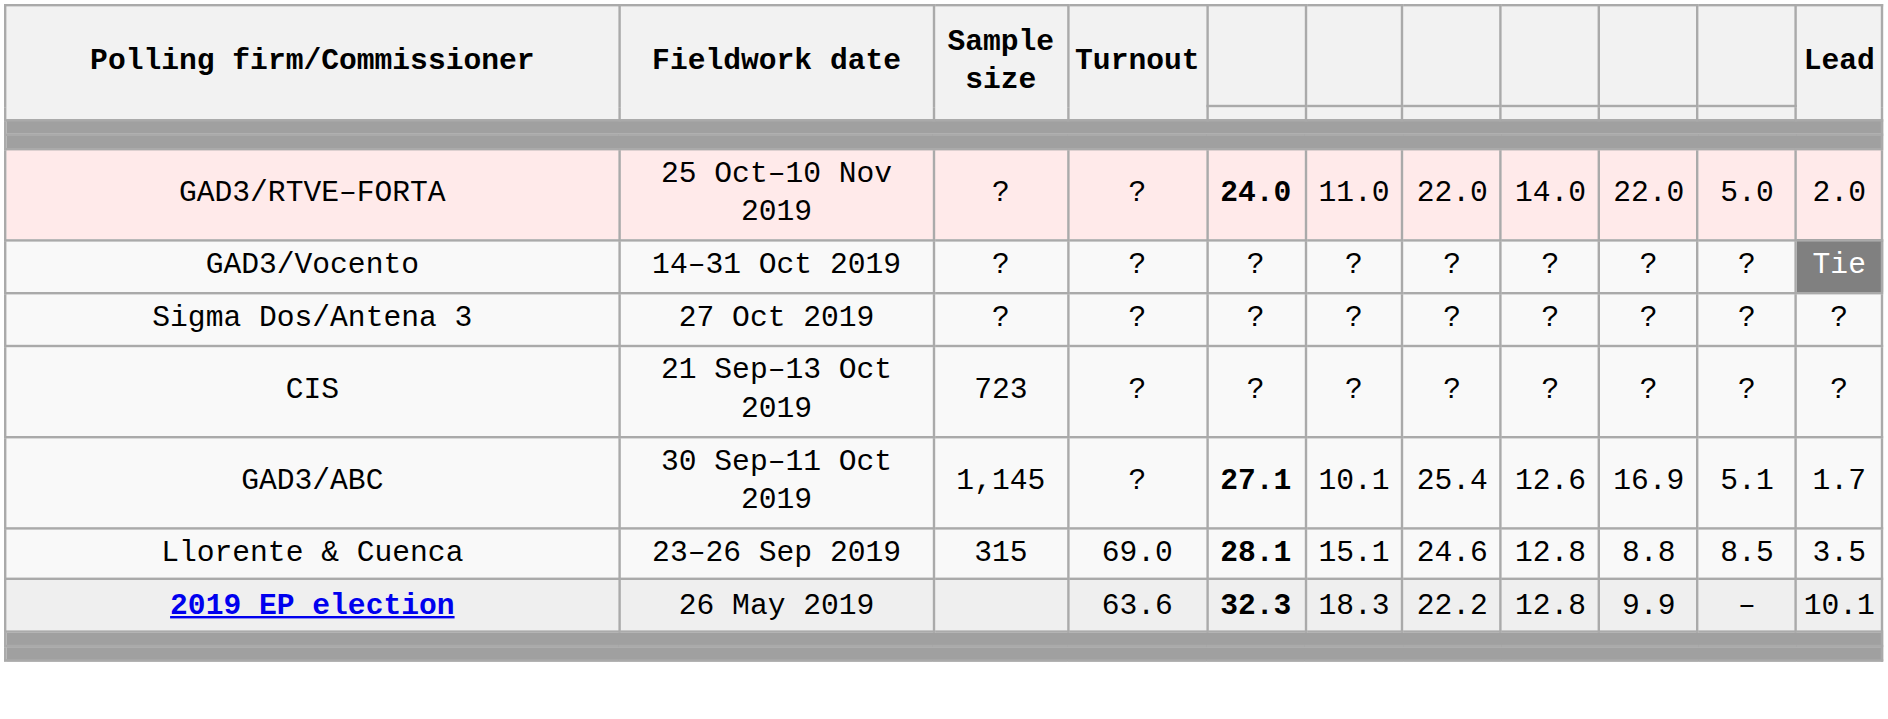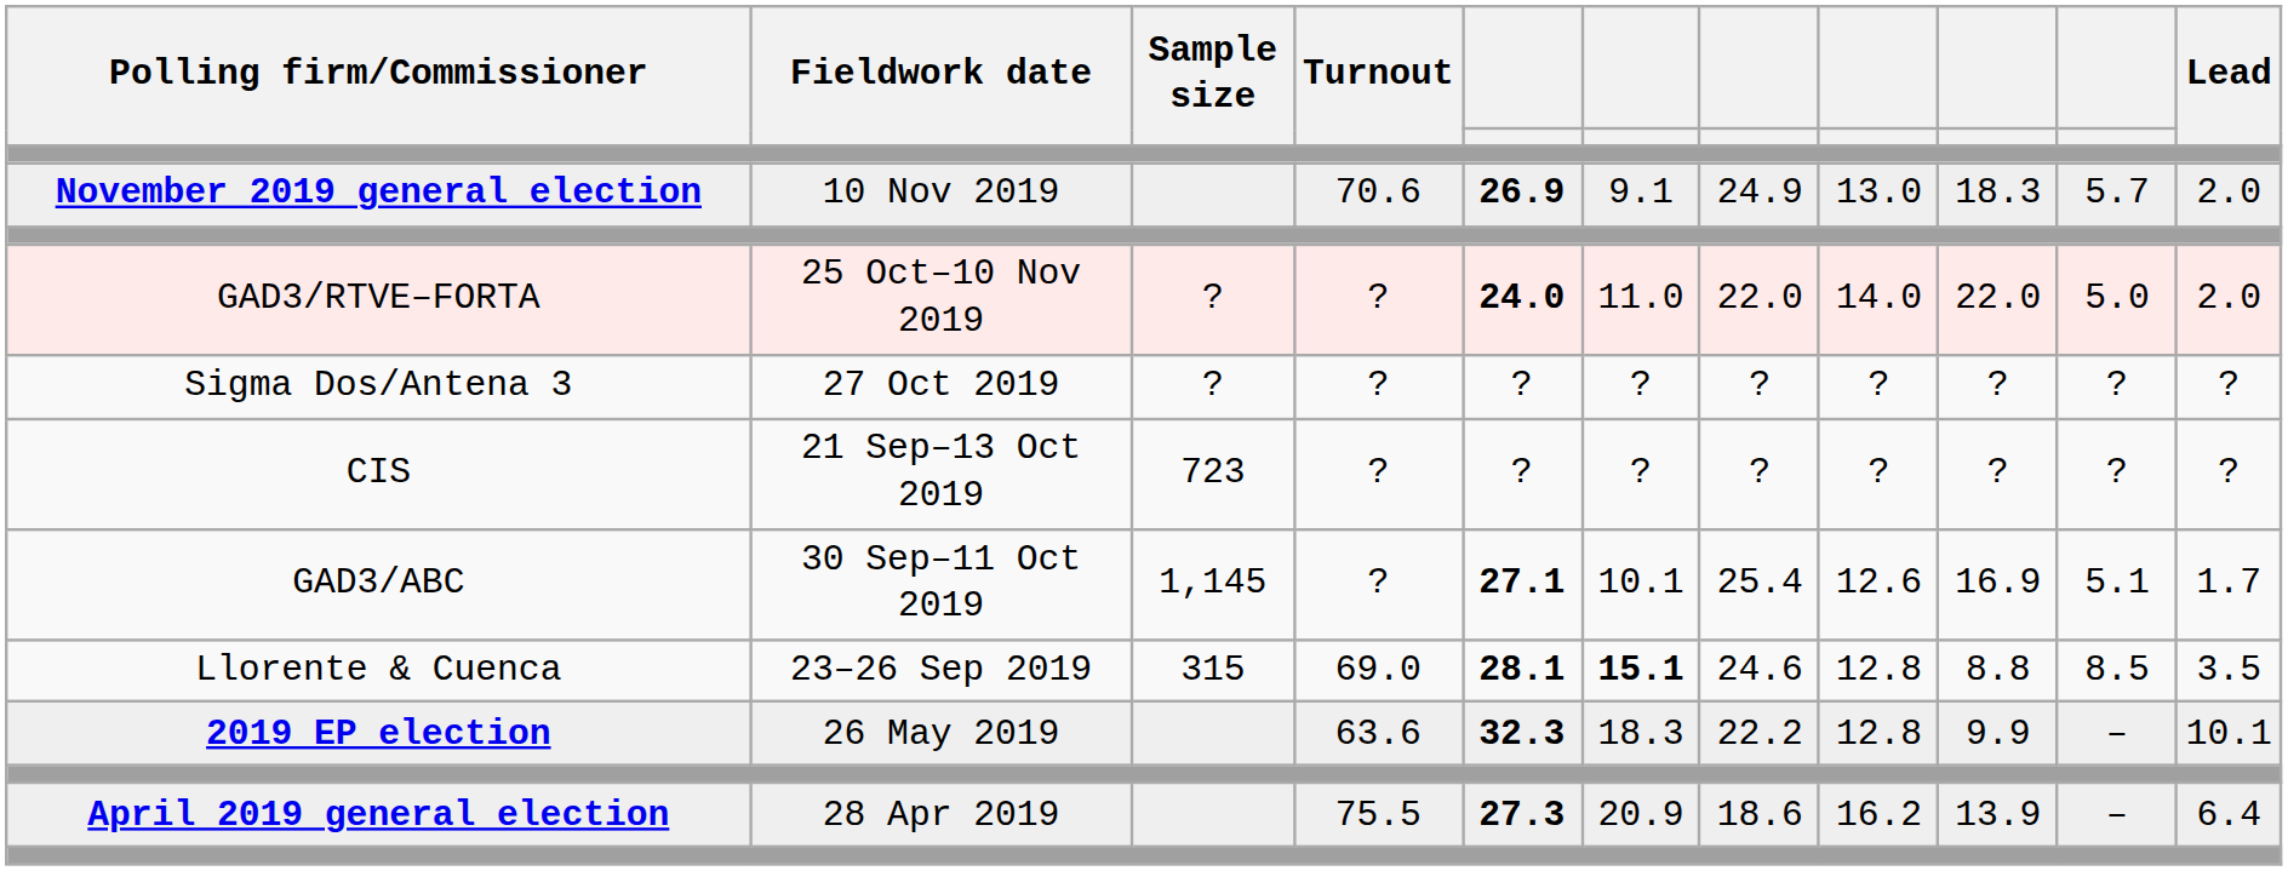+ row: November 2019 general election | 10 Nov 2019 | 70.6 | 26.9 | 9.1 | 24.9 | 13.0 | 18.3 | 5.7 | 2.0
- row: GAD3/Vocento | 14–31 Oct 2019 | ? | ? | ? | ? | ? | ? | ? | ? | Tie
Llorente & Cuenca | column 6: normal -> bold
+ row: April 2019 general election | 28 Apr 2019 | 75.5 | 27.3 | 20.9 | 18.6 | 16.2 | 13.9 | – | 6.4
